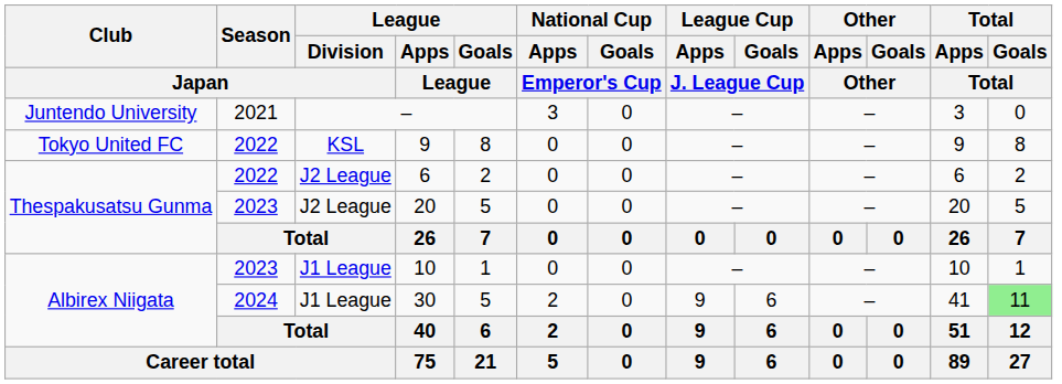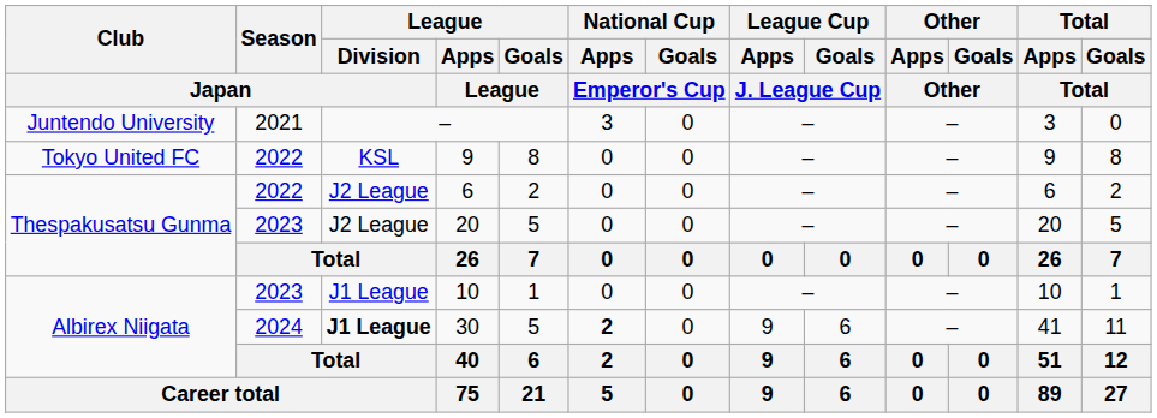30 | League / Division / Japan: normal -> bold
30 | National Cup / Apps / Emperor's Cup: normal -> bold
30 | Total / Goals / Total: lightgreen background -> no background
